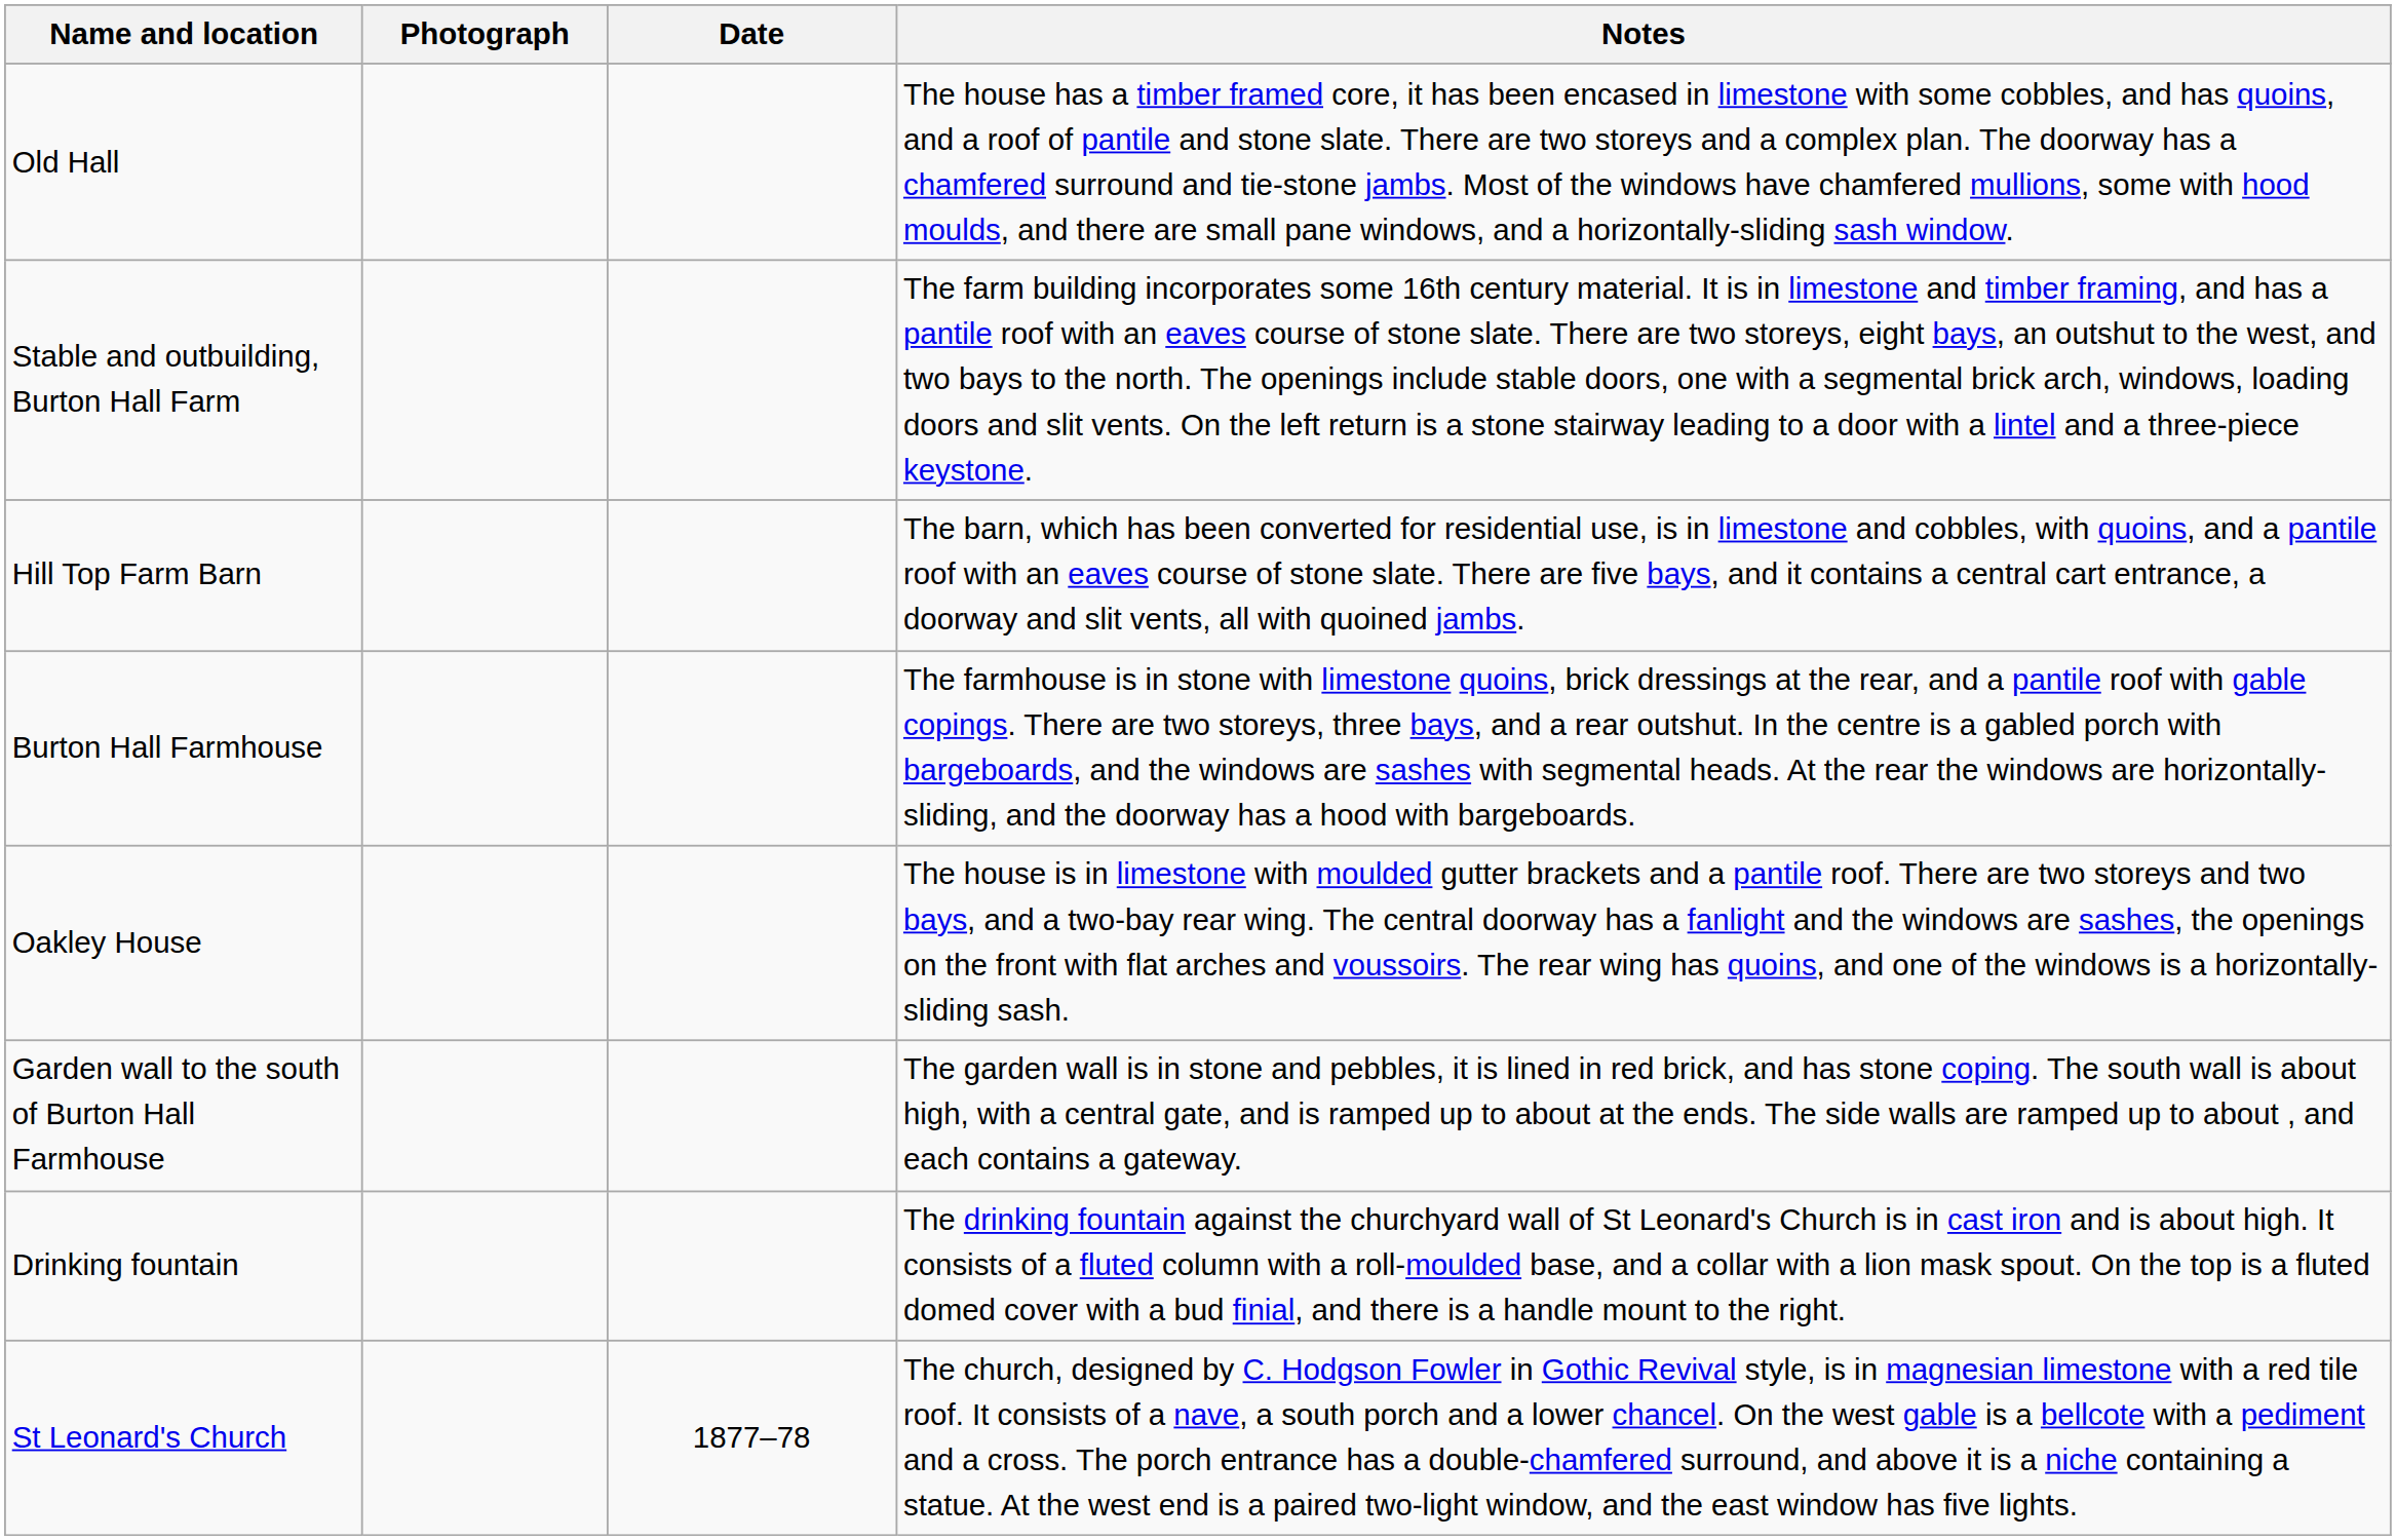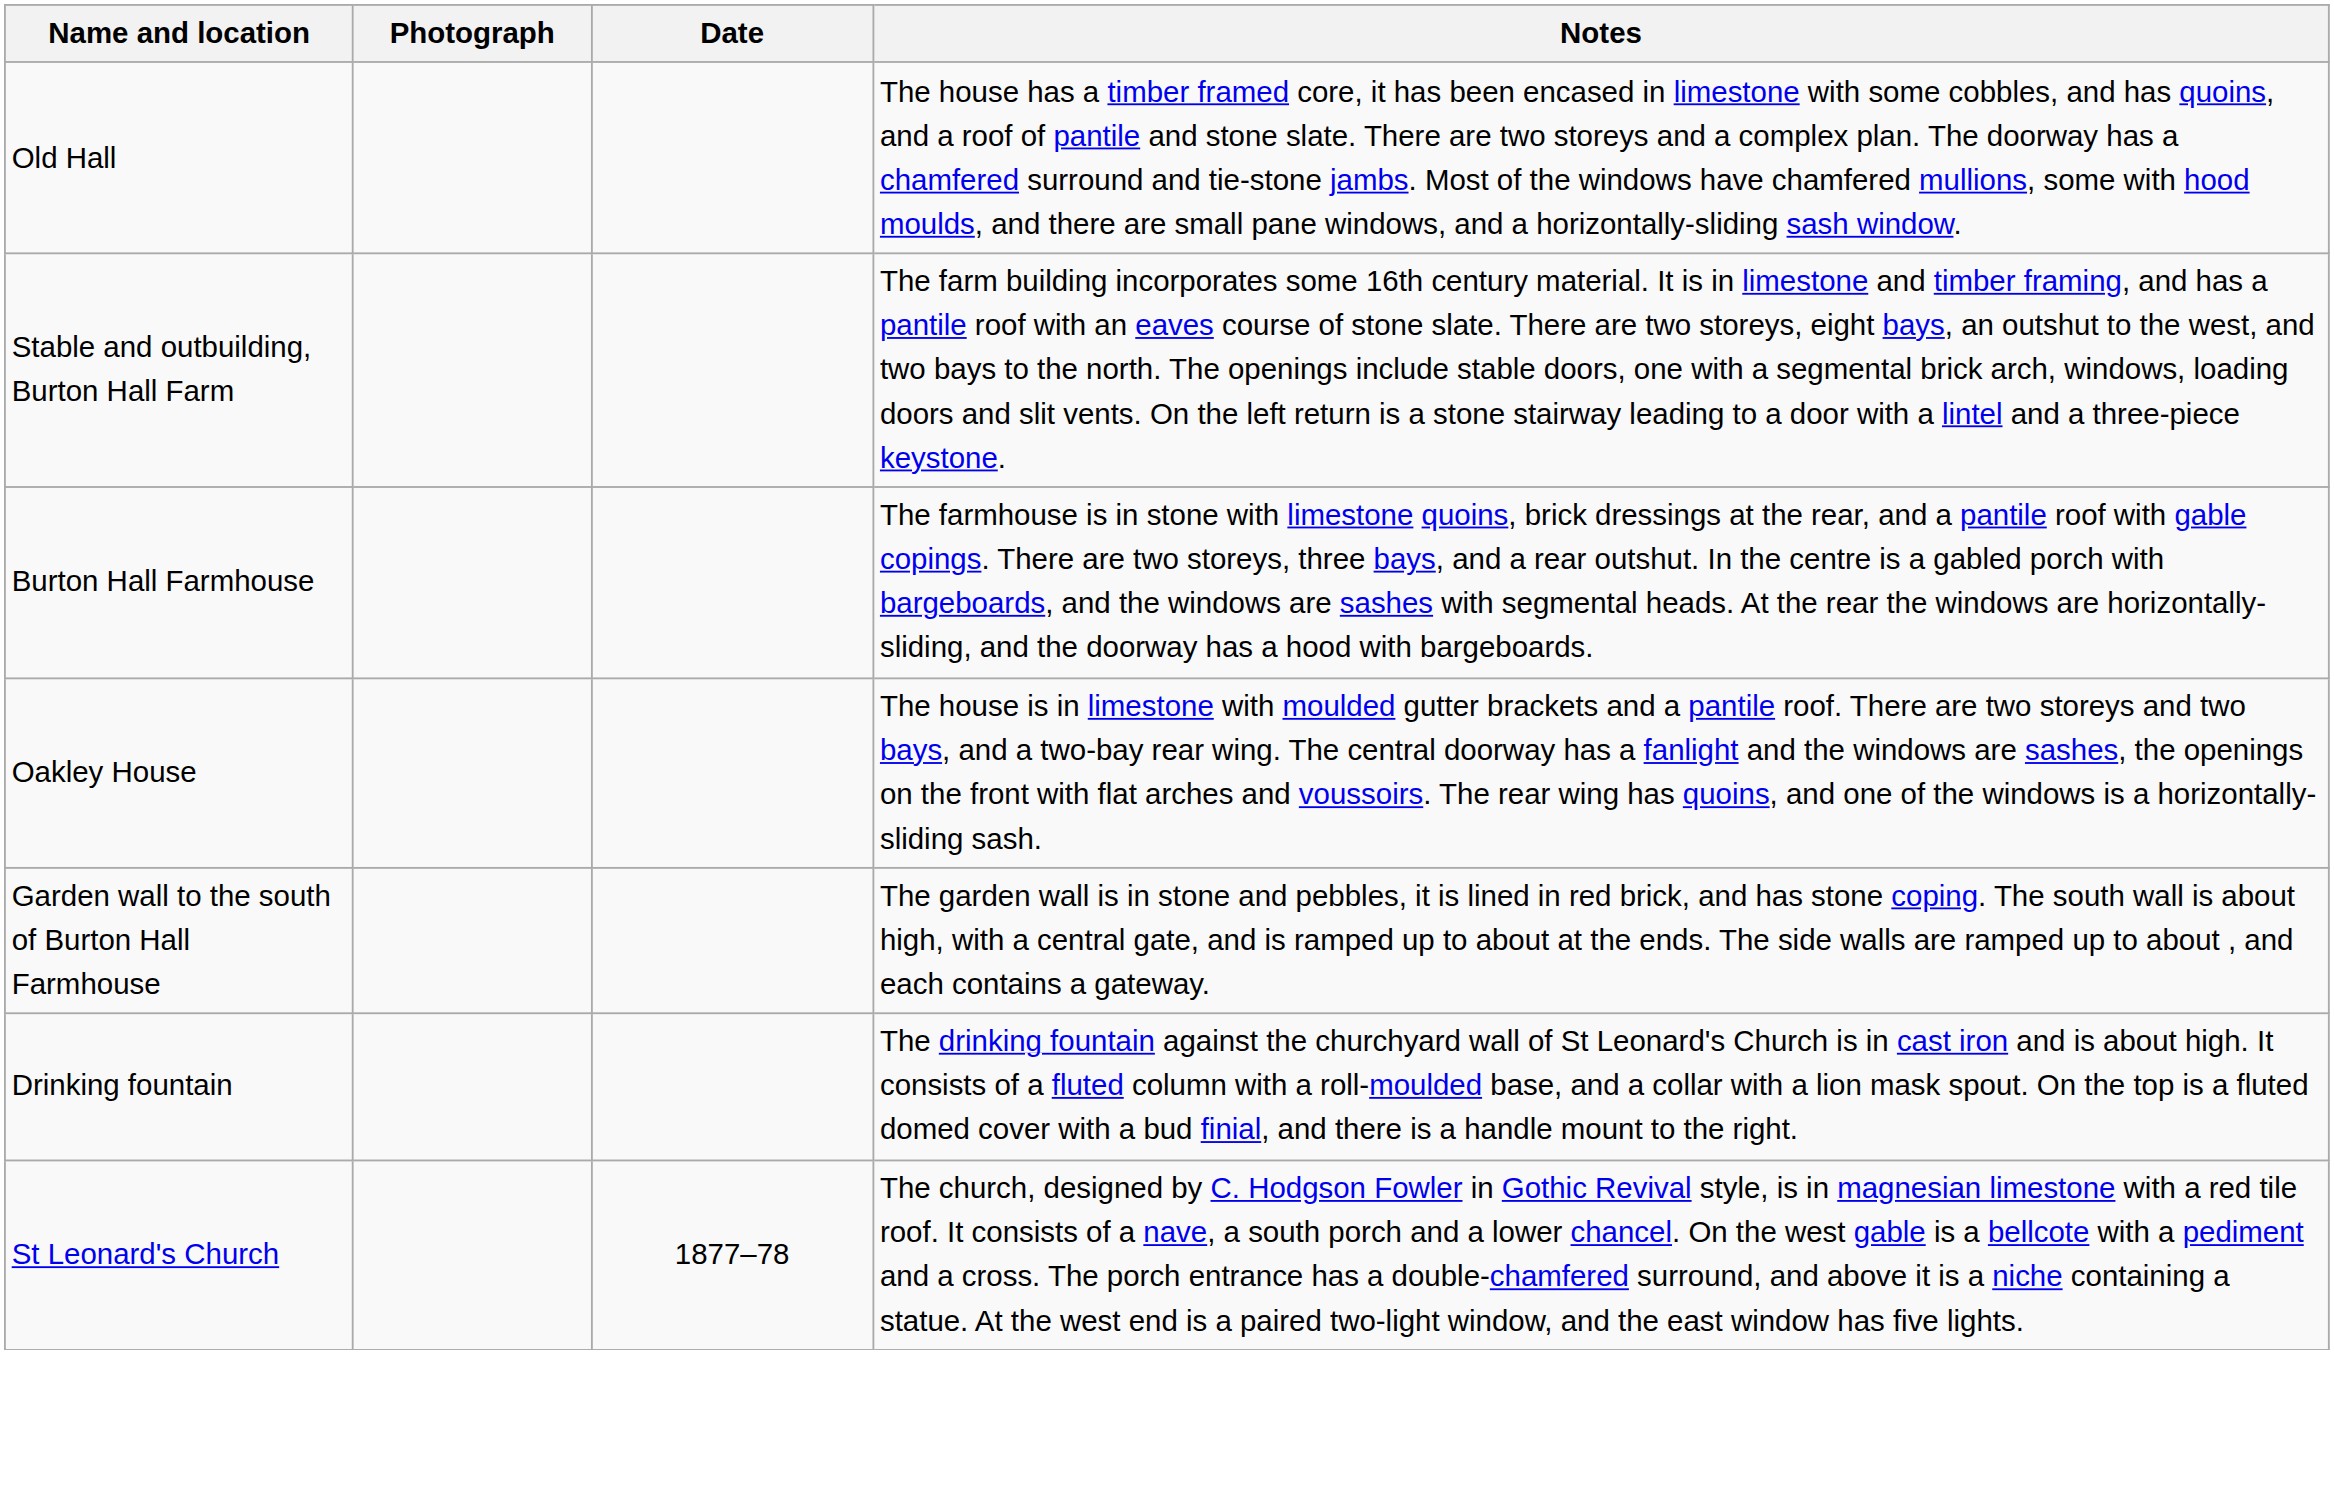- row: Hill Top Farm Barn | The barn, which has been converted for residential use, is in limestone and cobbles, with quoins, and a pantile roof with an eaves course of stone slate. There are five bays, and it contains a central cart entrance, a doorway and slit vents, all with quoined jambs.
